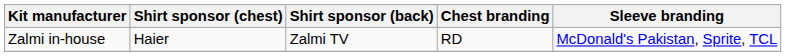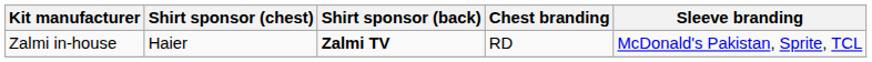Zalmi in-house | Shirt sponsor (back): normal -> bold
